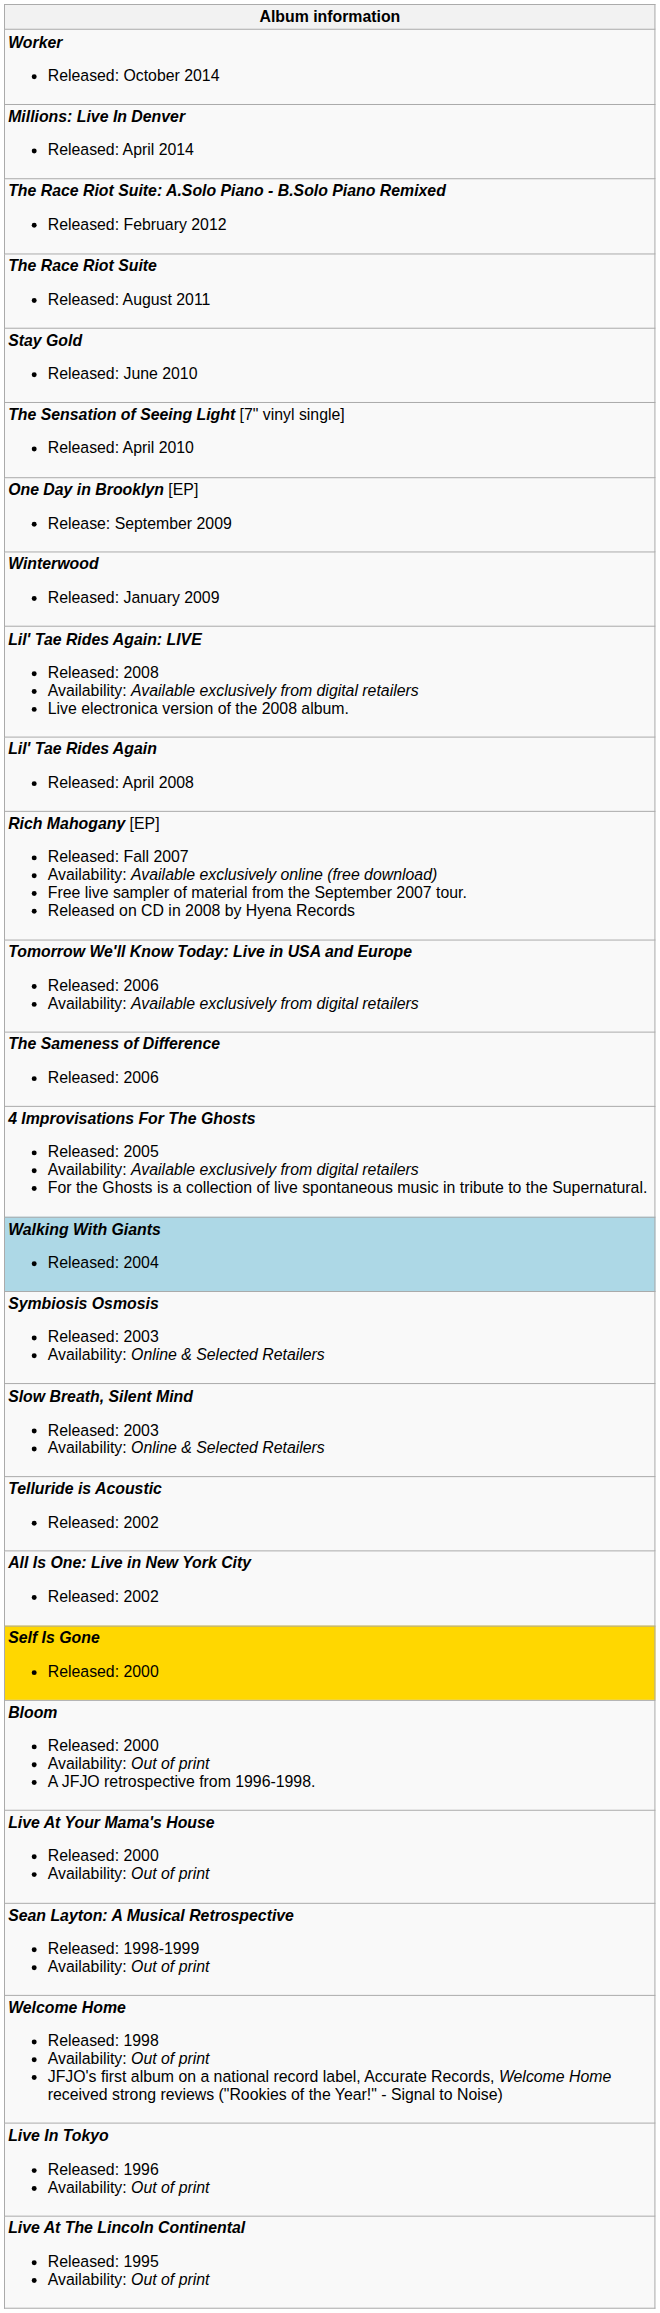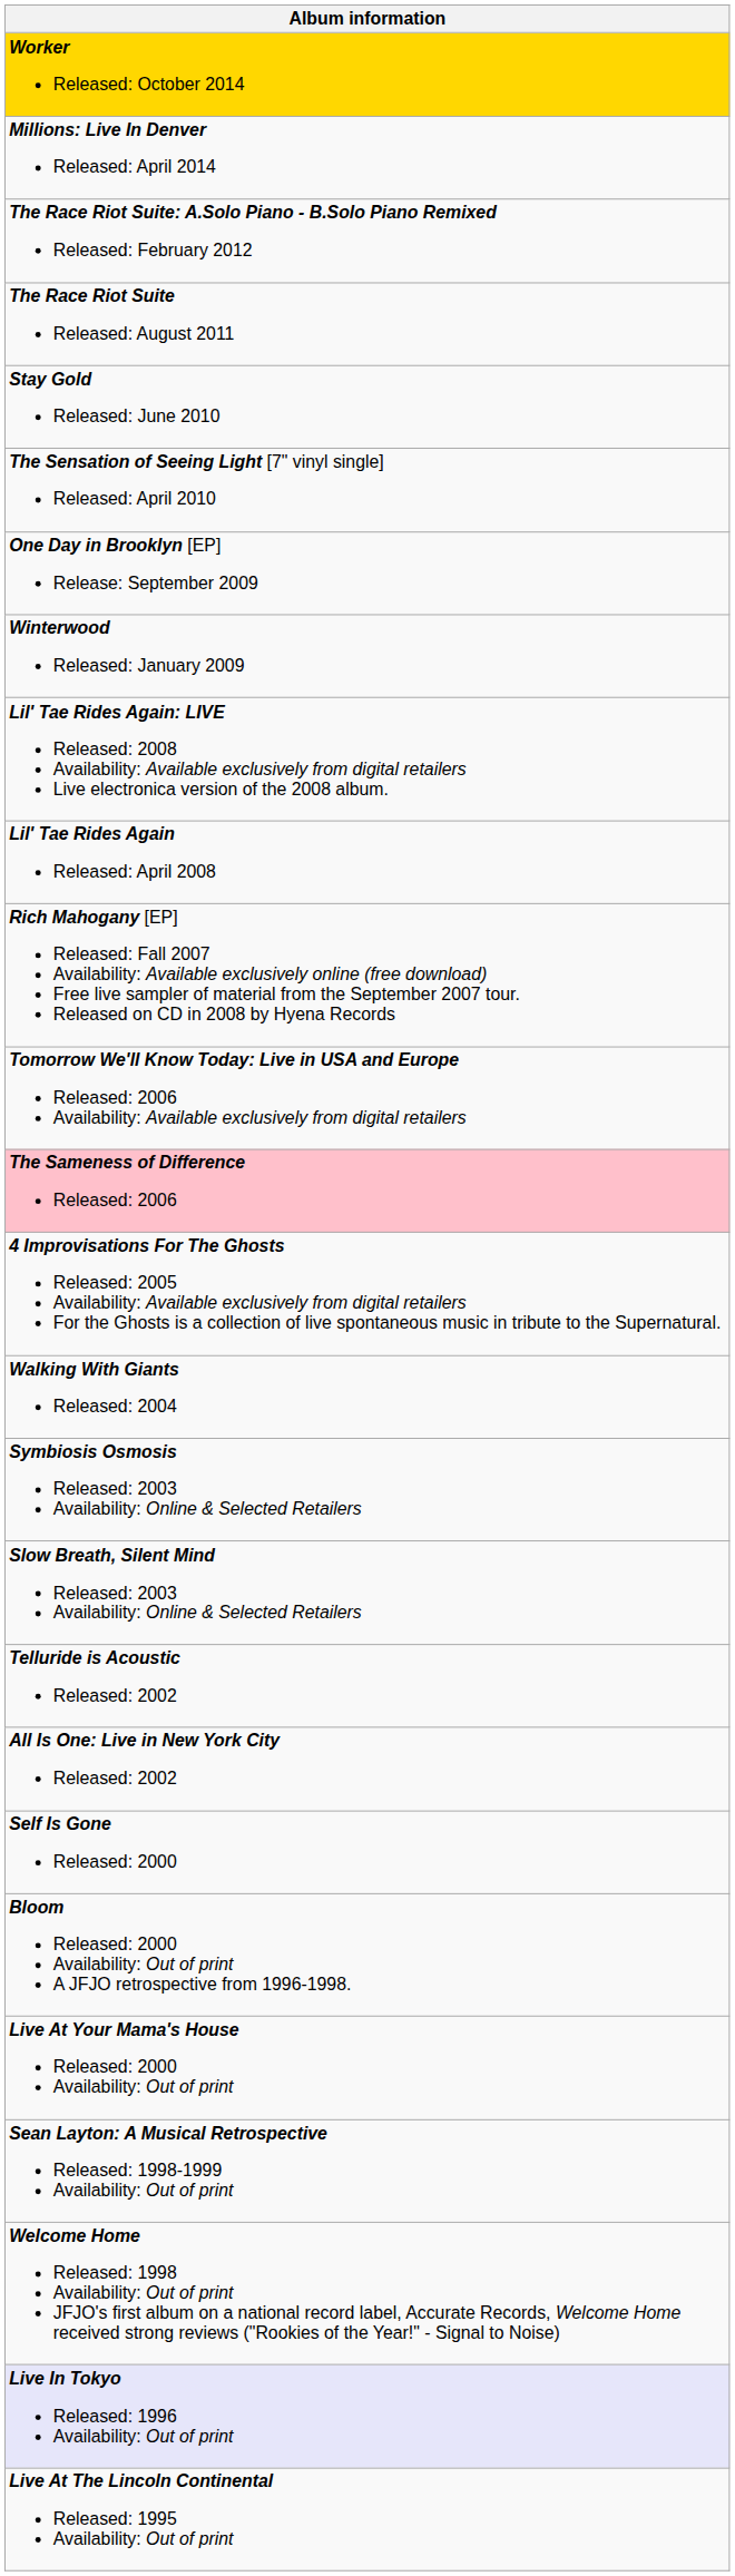row 2 | column 1: no background -> gold background
row 14 | column 1: no background -> pink background
row 16 | column 1: lightblue background -> no background
row 21 | column 1: gold background -> no background
row 26 | column 1: no background -> lavender background
